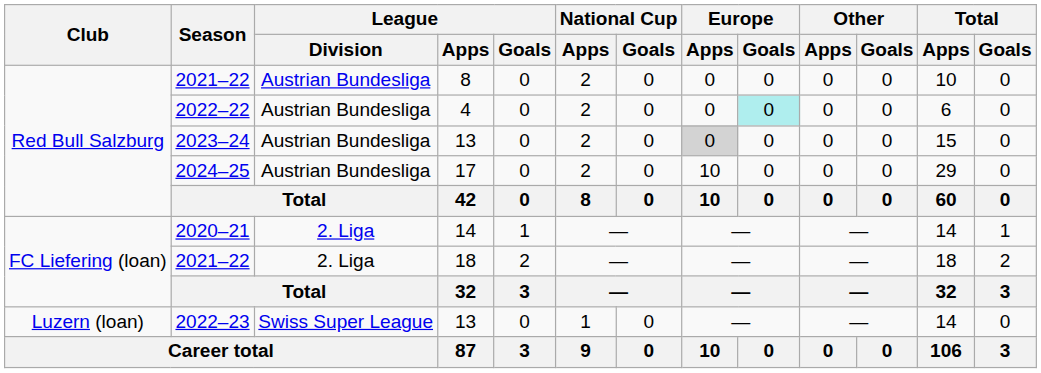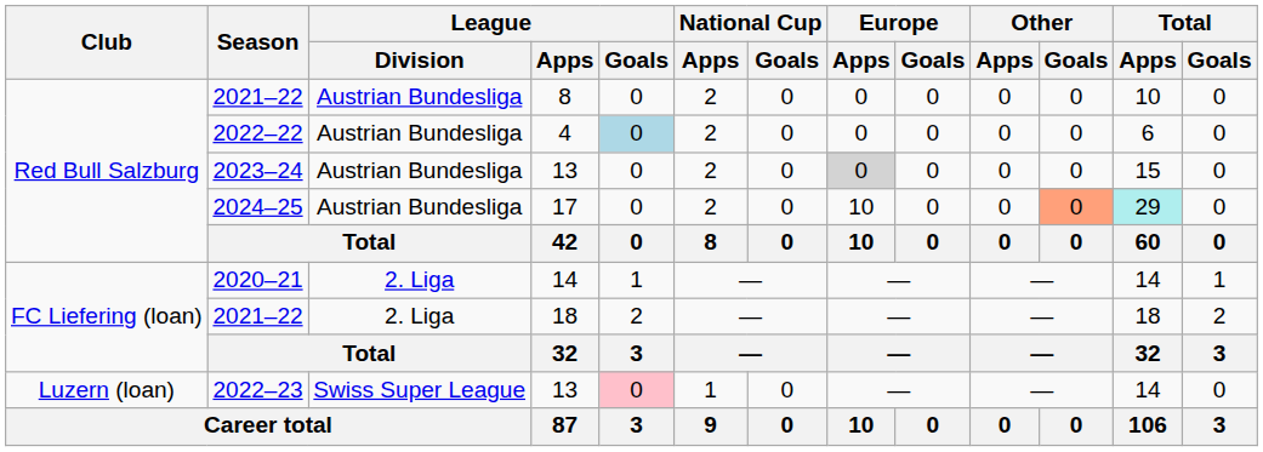2022–22 | League / Goals: no background -> lightblue background
2022–22 | Europe / Goals: paleturquoise background -> no background
2024–25 | Other / Goals: no background -> lightsalmon background
2024–25 | Total / Apps: no background -> paleturquoise background
2022–23 | League / Goals: no background -> pink background
